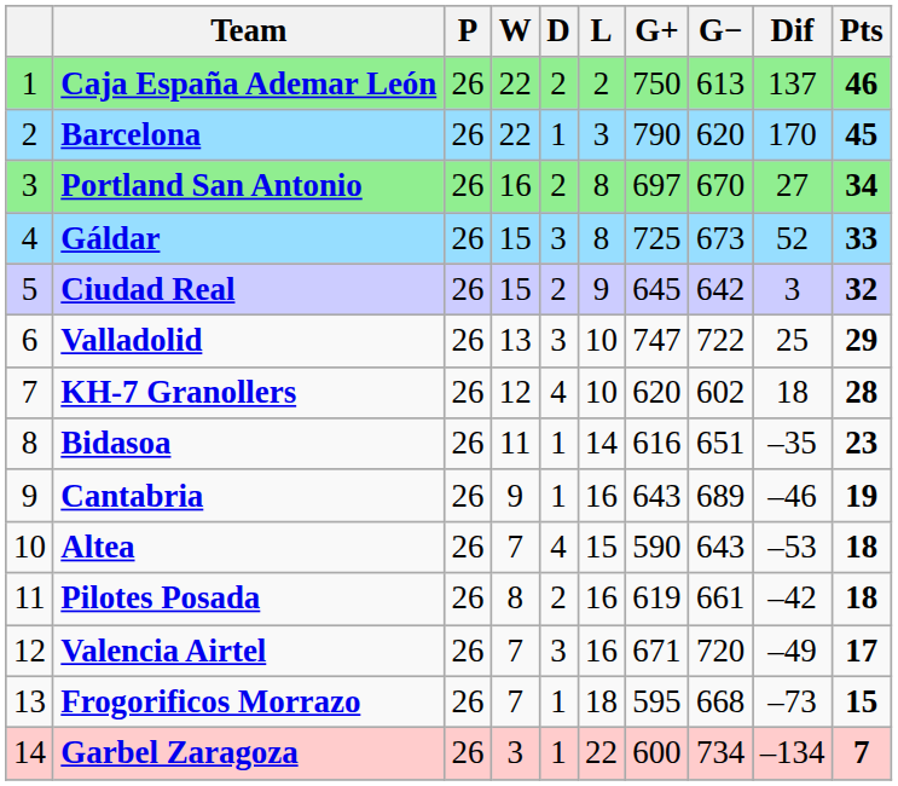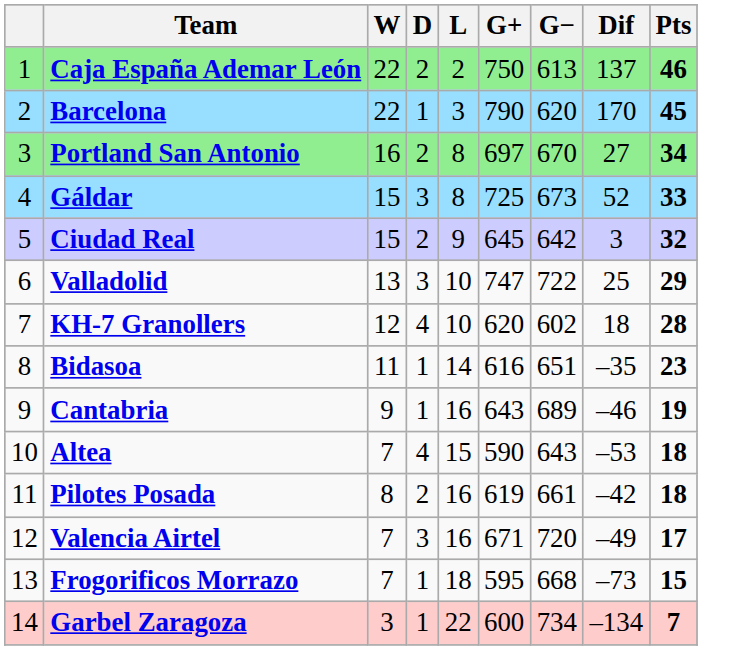- column: P | 26 | 26 | 26 | 26 | 26 | 26 | 26 | 26 | 26 | 26 | 26 | 26 | 26 | 26
